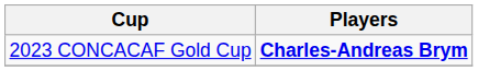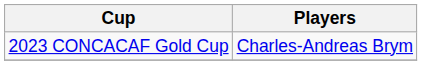2023 CONCACAF Gold Cup | Players: bold -> normal
